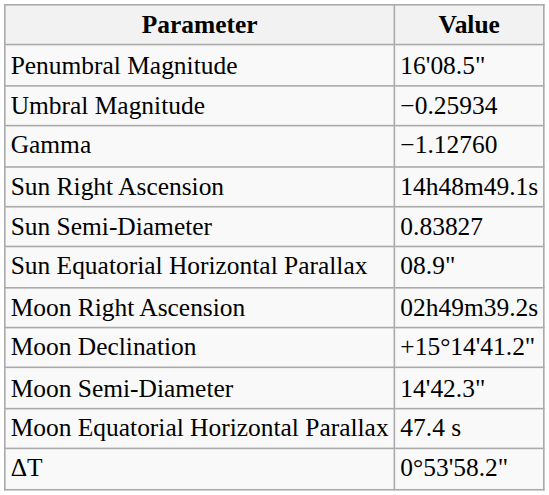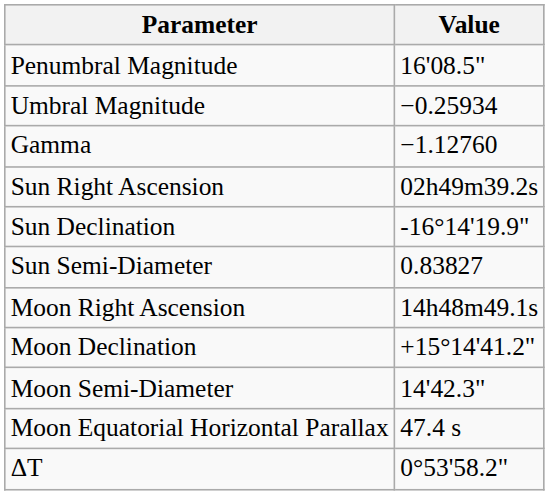Sun Right Ascension | Value: 14h48m49.1s -> 02h49m39.2s
+ row: Sun Declination | -16°14'19.9"
- row: Sun Equatorial Horizontal Parallax | 08.9"
Moon Right Ascension | Value: 02h49m39.2s -> 14h48m49.1s
